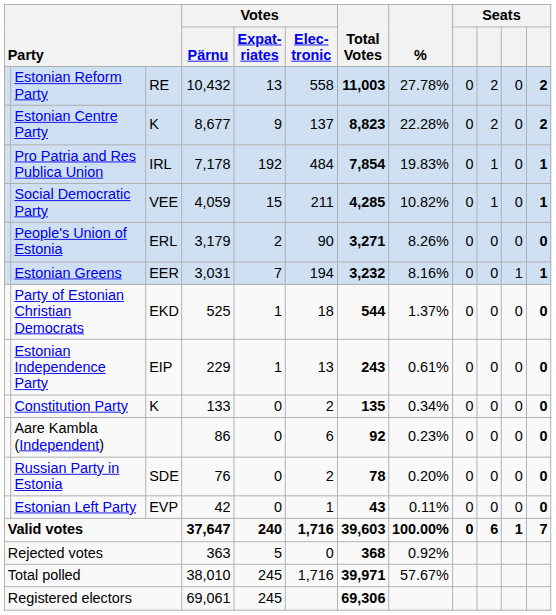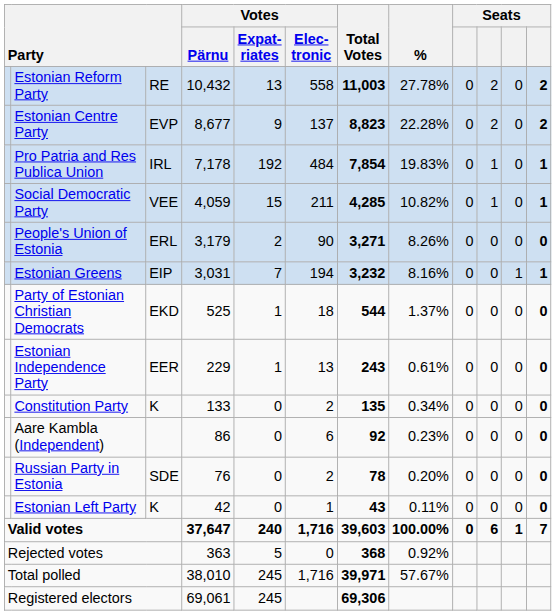Estonian Centre Party | column 3: K -> EVP
Estonian Greens | column 3: EER -> EIP
Estonian Independence Party | column 3: EIP -> EER
Estonian Left Party | column 3: EVP -> K
